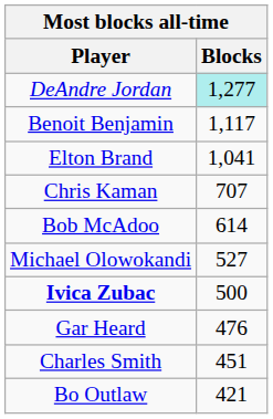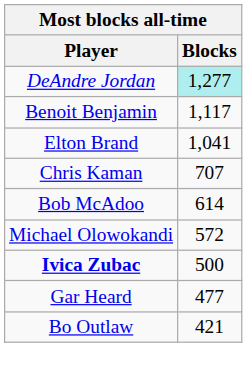Michael Olowokandi | Blocks: 527 -> 572
Gar Heard | Blocks: 476 -> 477
- row: Charles Smith | 451
